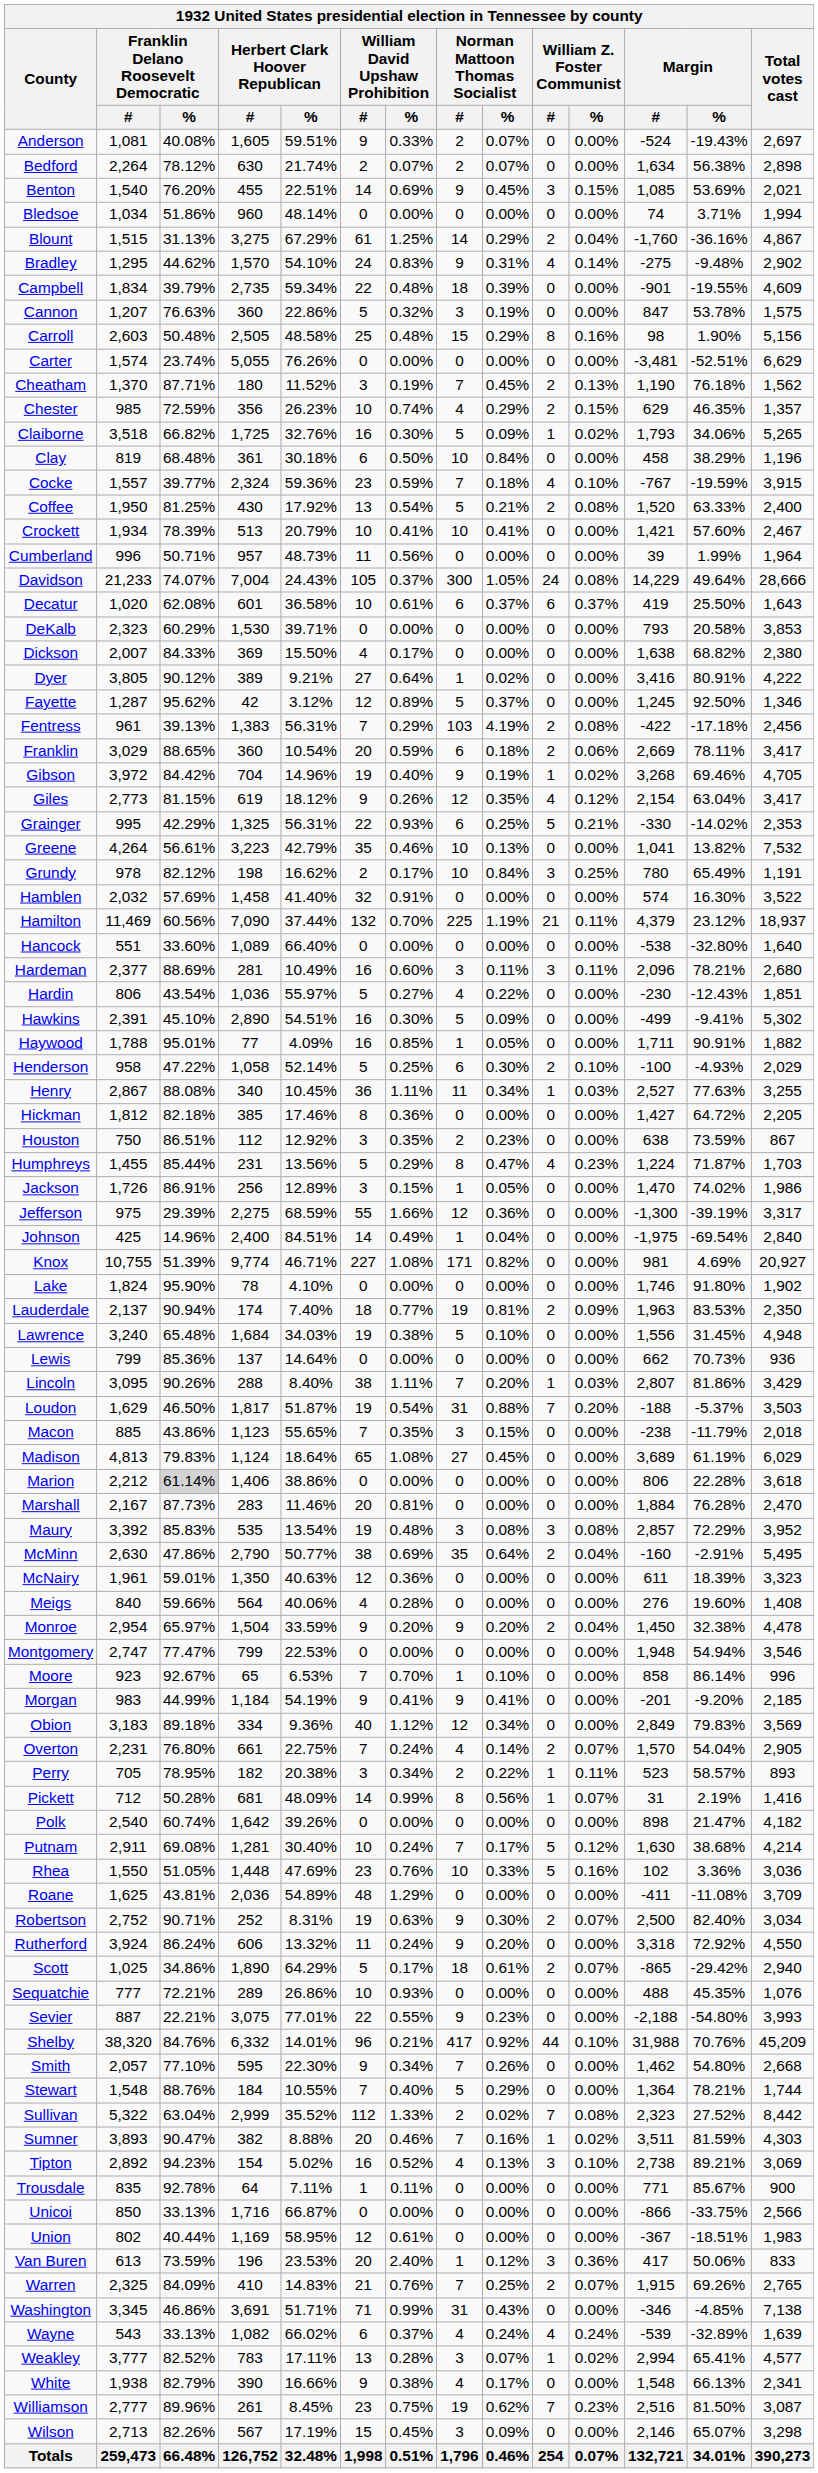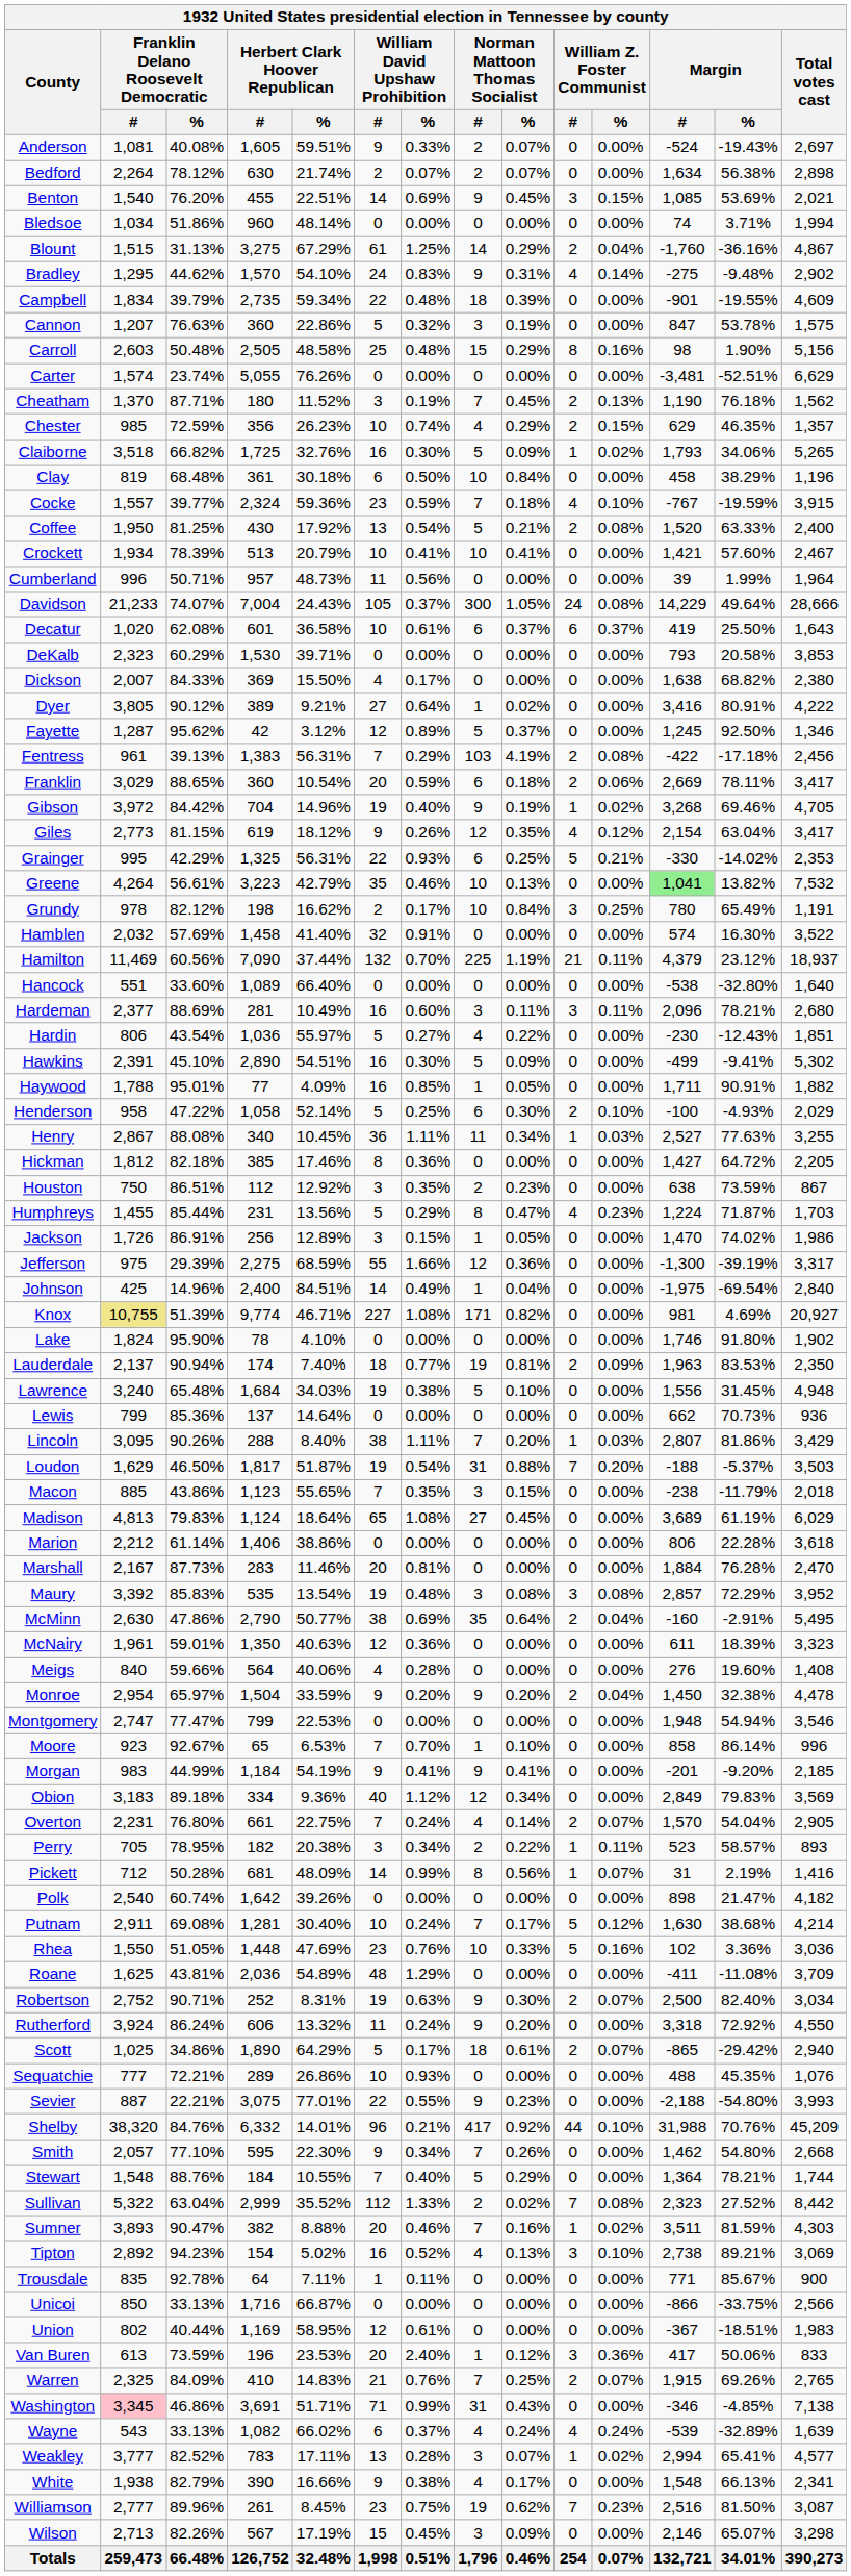Greene | Margin / #: no background -> lightgreen background
Knox | Franklin Delano Roosevelt Democratic / #: no background -> khaki background
Marion | Franklin Delano Roosevelt Democratic / %: lightgrey background -> no background
Washington | Franklin Delano Roosevelt Democratic / #: no background -> pink background
